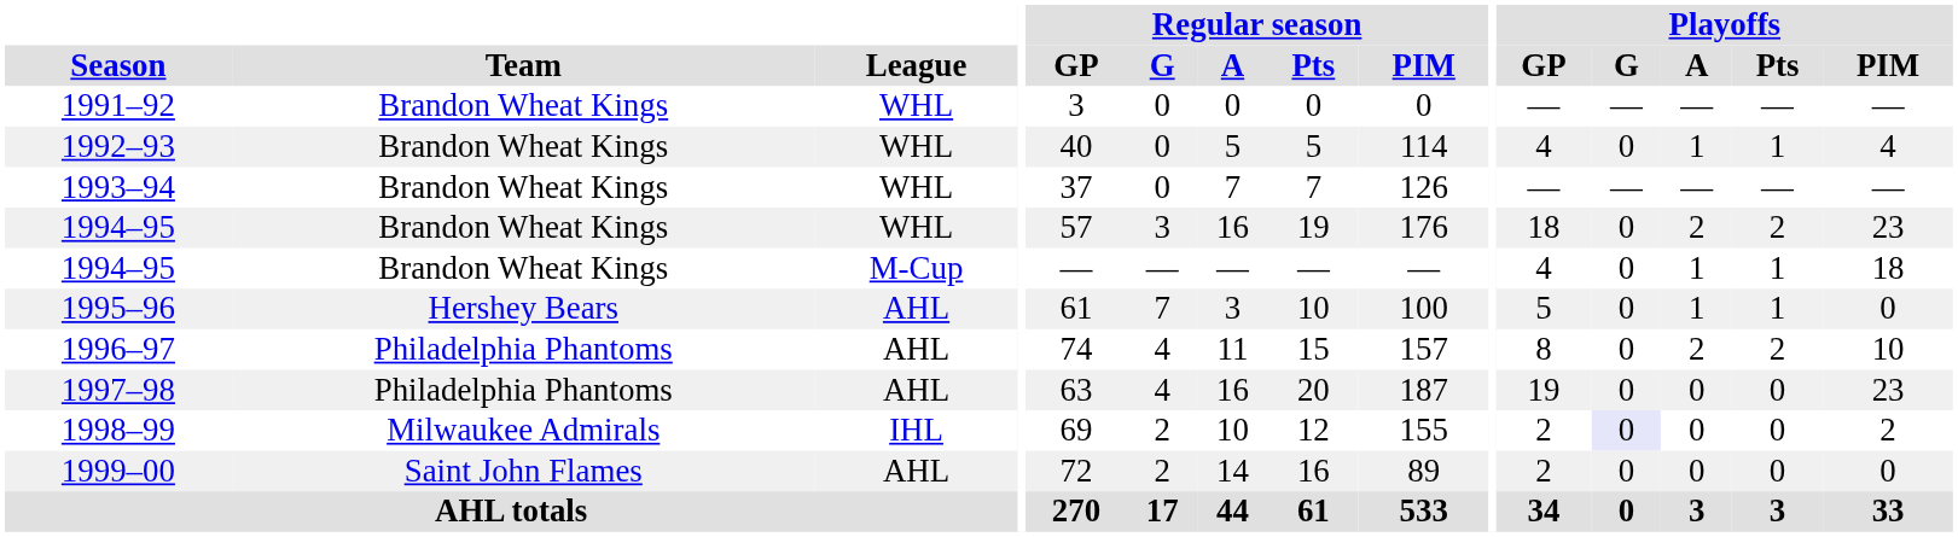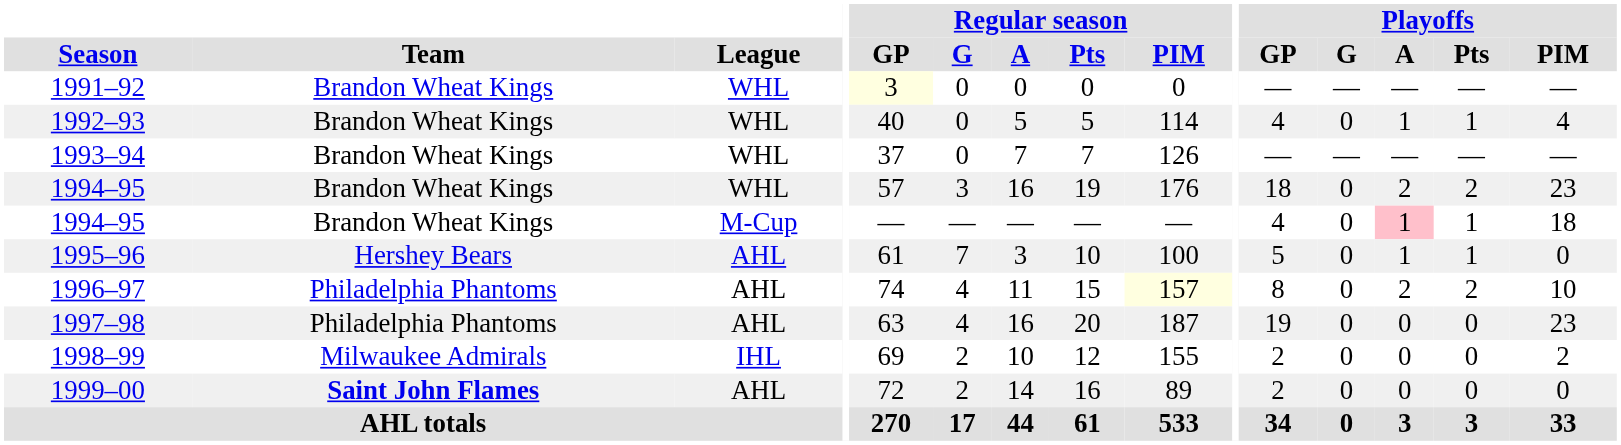1991–92 | Regular season / GP: no background -> lightyellow background
1994–95 / M-Cup | Playoffs / A: no background -> pink background
1996–97 | Regular season / PIM: no background -> lightyellow background
1998–99 | Playoffs / G: lavender background -> no background
1999–00 | Team: normal -> bold
